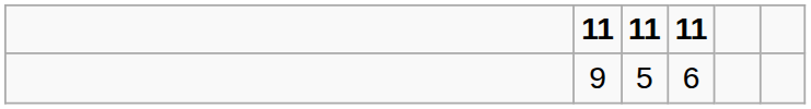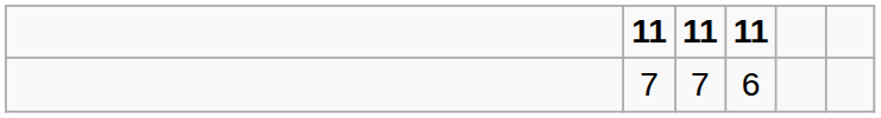row 2 | column 2: 9 -> 7
row 2 | column 3: 5 -> 7
